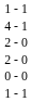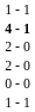4 - 1 | column 1: normal -> bold
